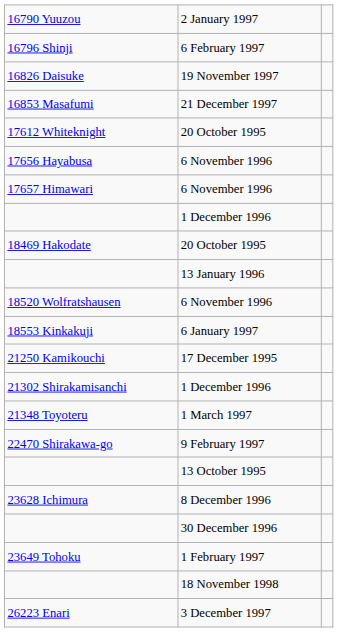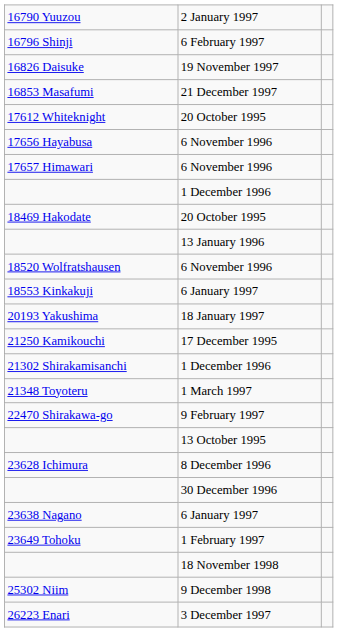+ row: 20193 Yakushima | 18 January 1997
+ row: 23638 Nagano | 6 January 1997
+ row: 25302 Niim | 9 December 1998
